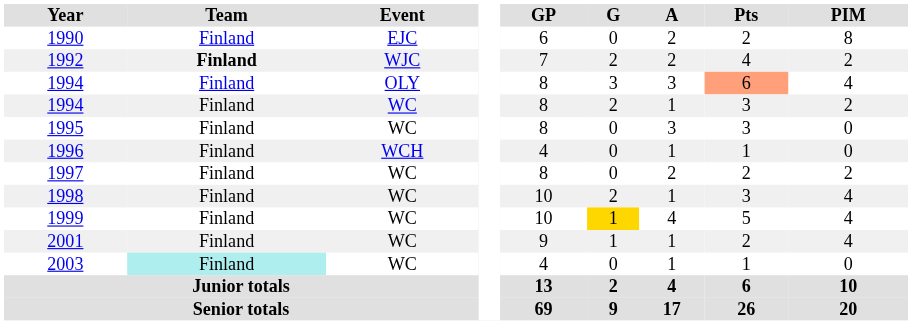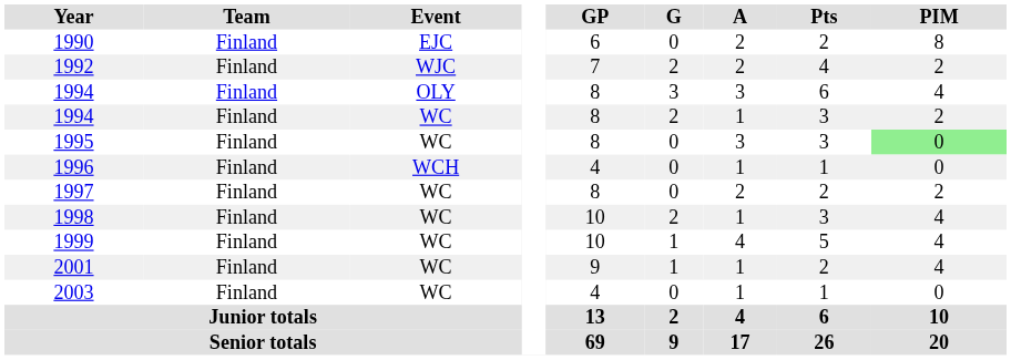1992 | Team: bold -> normal
1994 / OLY | Pts: lightsalmon background -> no background
1995 | PIM: no background -> lightgreen background
1999 | G: gold background -> no background
2003 | Team: paleturquoise background -> no background
